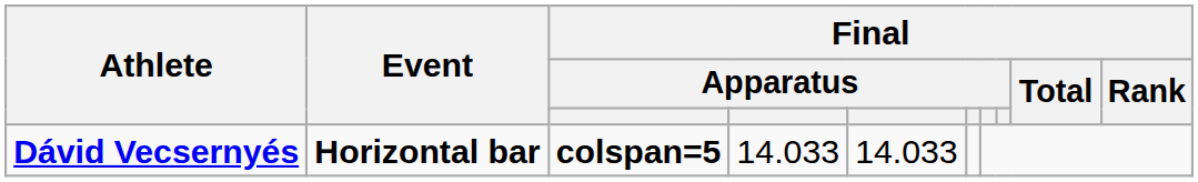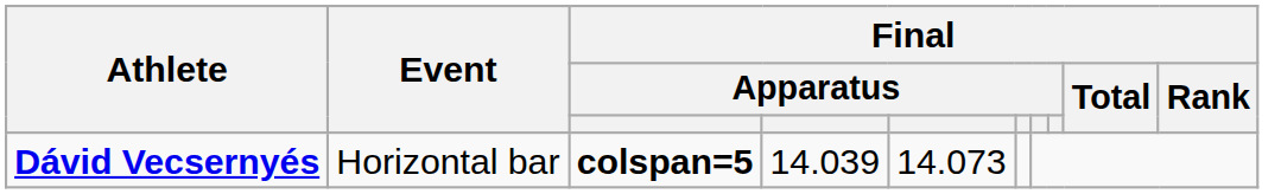Dávid Vecsernyés | Event: bold -> normal
Dávid Vecsernyés | column 4: 14.033 -> 14.039
Dávid Vecsernyés | column 5: 14.033 -> 14.073
